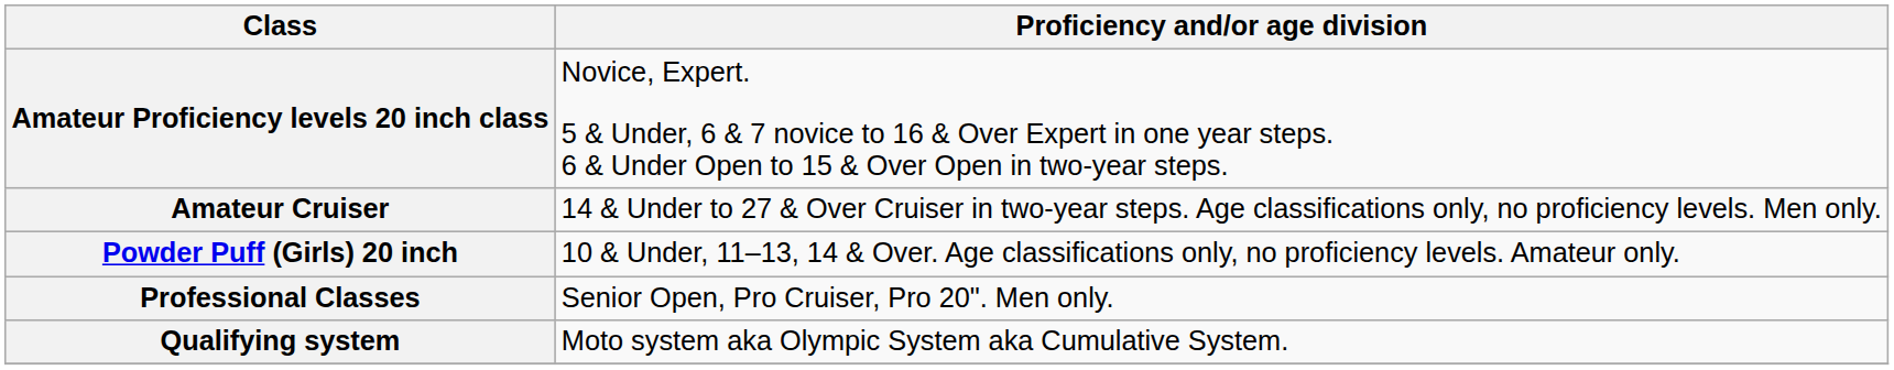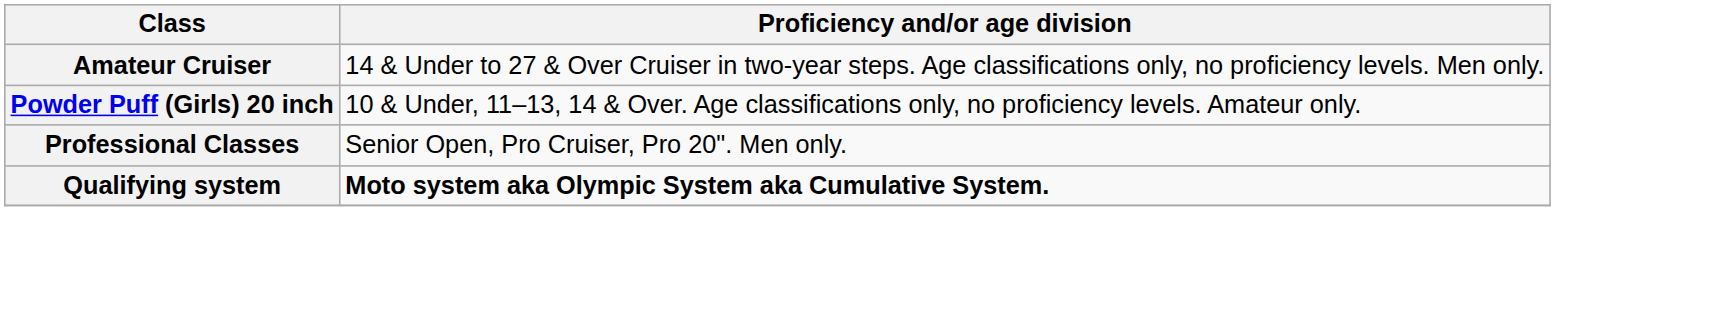- row: Amateur Proficiency levels 20 inch class | Novice, Expert. 5 & Under, 6 & 7 novice to 16 & Over Expert in one year steps. 6 & Under Open to 15 & Over Open in two-year steps.
Qualifying system | Proficiency and/or age division: normal -> bold
